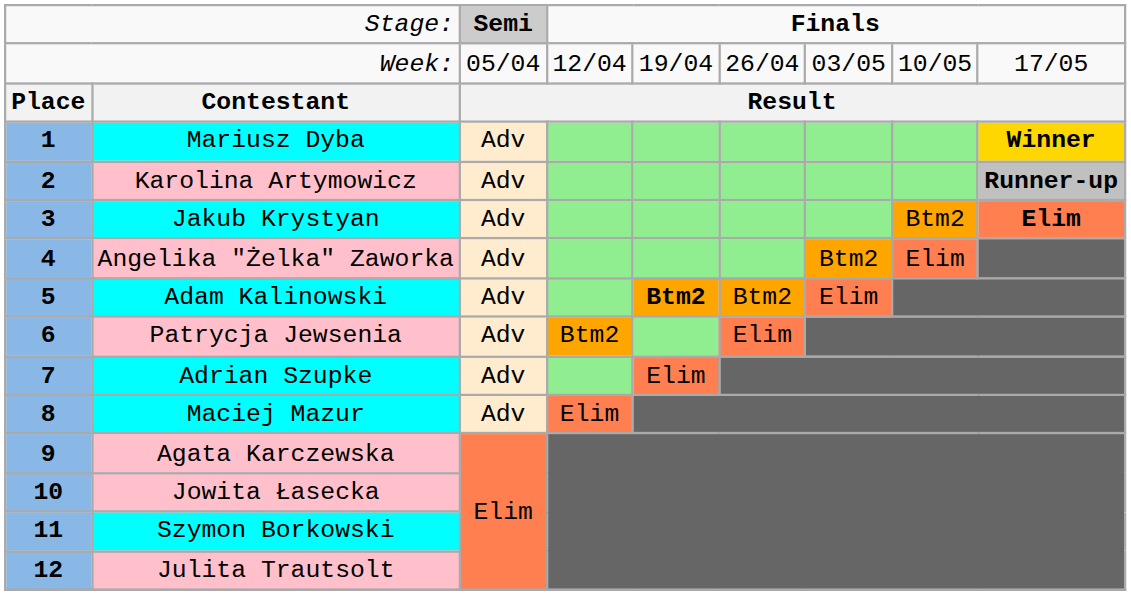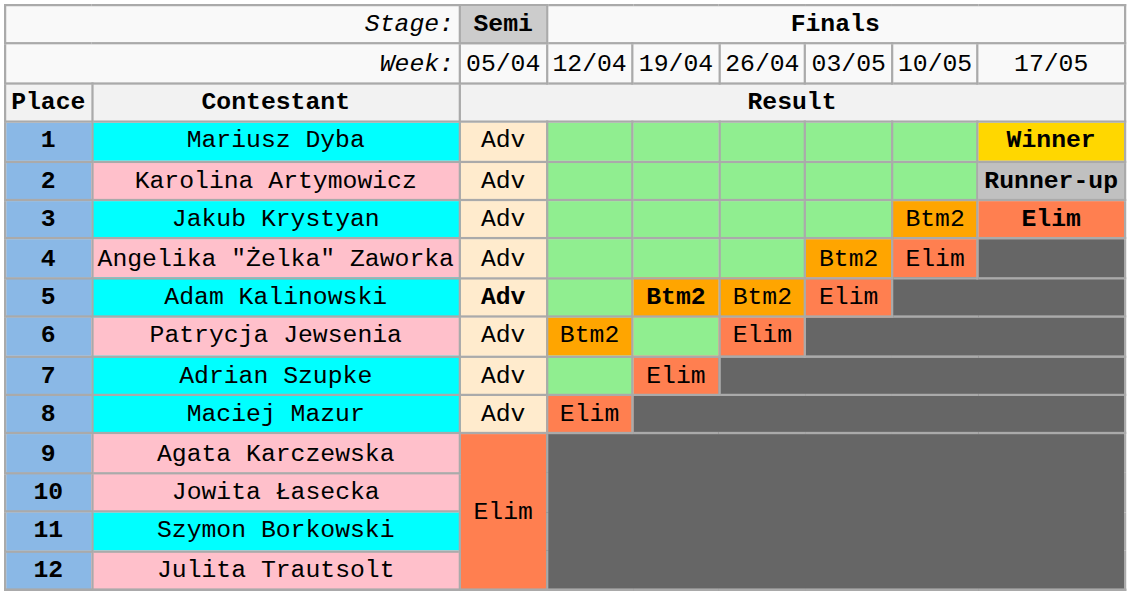Adam Kalinowski | column 3: normal -> bold
